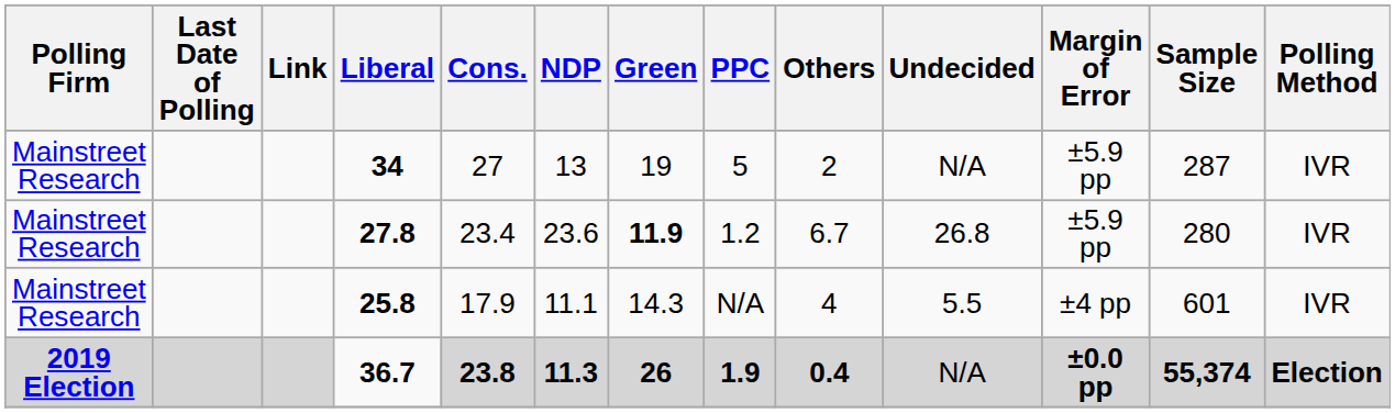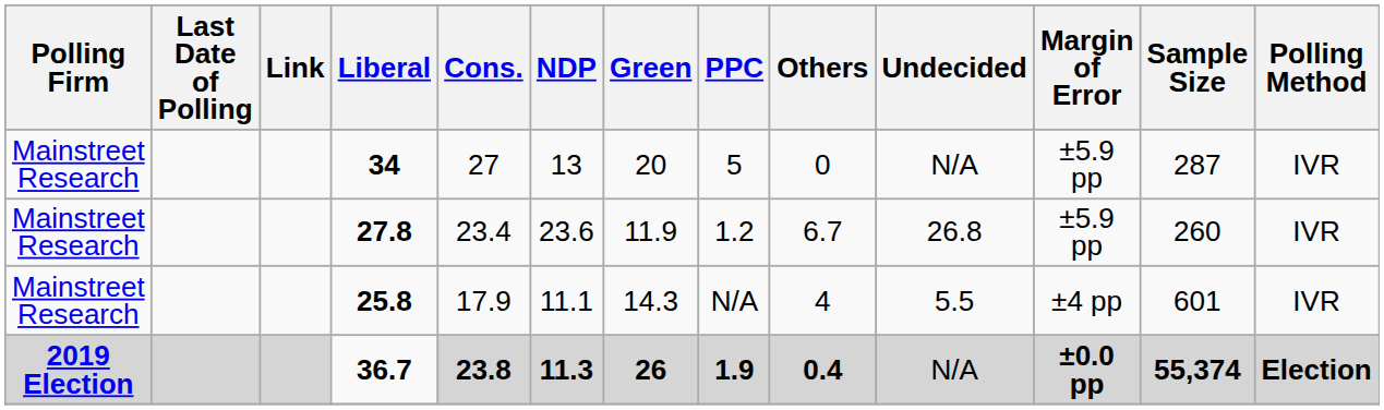34 | Green: 19 -> 20
34 | Others: 2 -> 0
27.8 | Green: bold -> normal
27.8 | Sample Size: 280 -> 260
